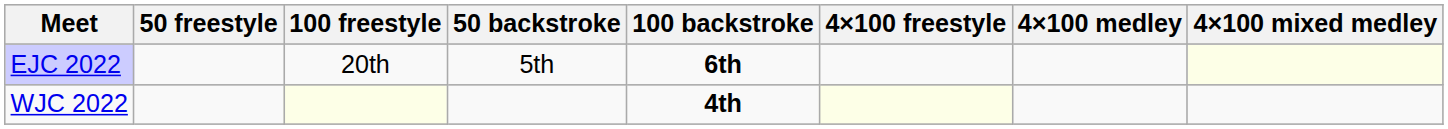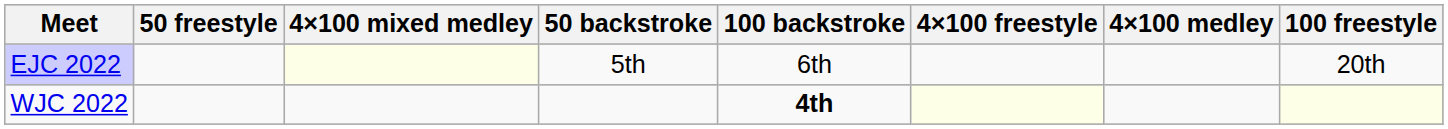columns swapped: 100 freestyle <-> 4×100 mixed medley
EJC 2022 | 100 backstroke: bold -> normal
